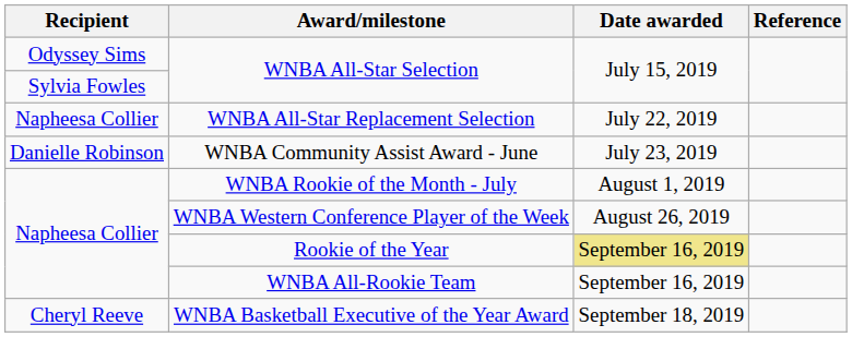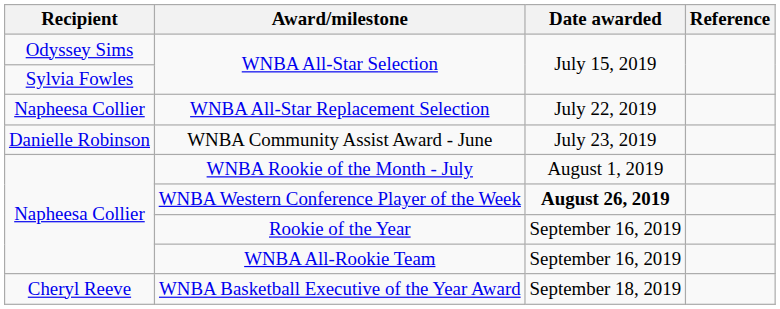WNBA Western Conference Player of the Week | Date awarded: normal -> bold
Rookie of the Year | Date awarded: khaki background -> no background
